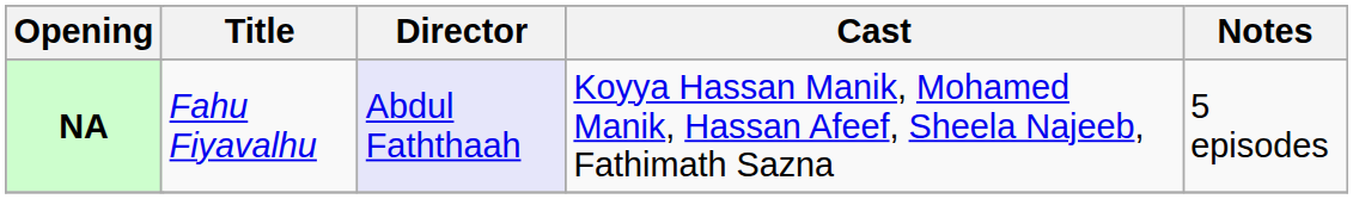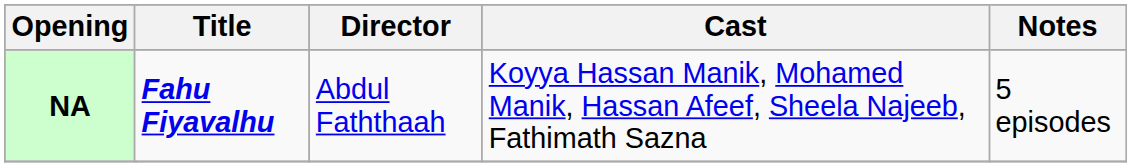NA | Title: normal -> bold
NA | Director: lavender background -> no background
